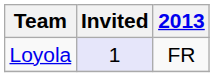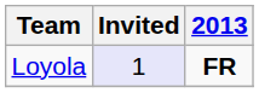Loyola | 2013: normal -> bold
